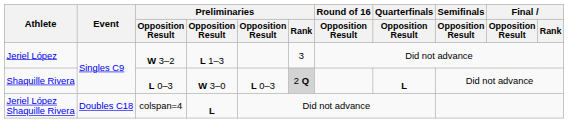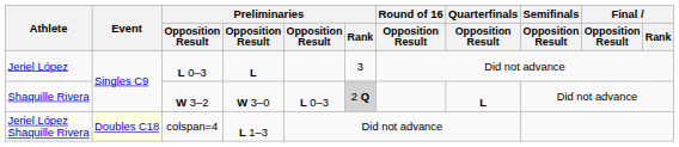Jeriel López | column 3: W 3–2 -> L 0–3
Jeriel López | column 4: L 1–3 -> L
Shaquille Rivera | column 3: L 0–3 -> W 3–2
Jeriel López Shaquille Rivera | Event: no background -> lightyellow background
Jeriel López Shaquille Rivera | column 4: L -> L 1–3
